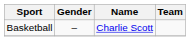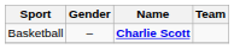Basketball | Name: normal -> bold
